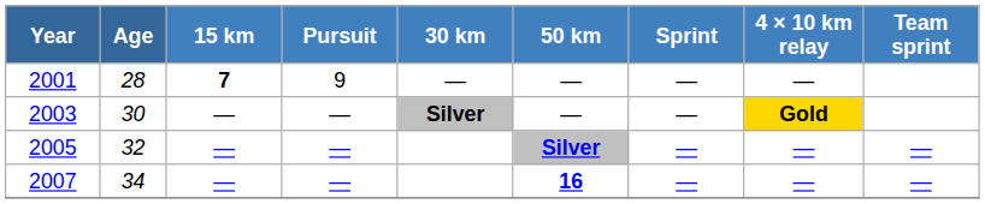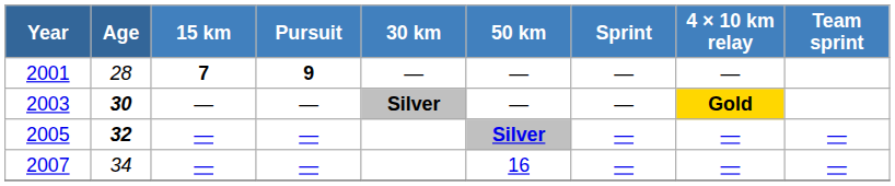2001 | Pursuit: normal -> bold
2003 | Age: normal -> bold
2005 | Age: normal -> bold
2007 | 50 km: bold -> normal
